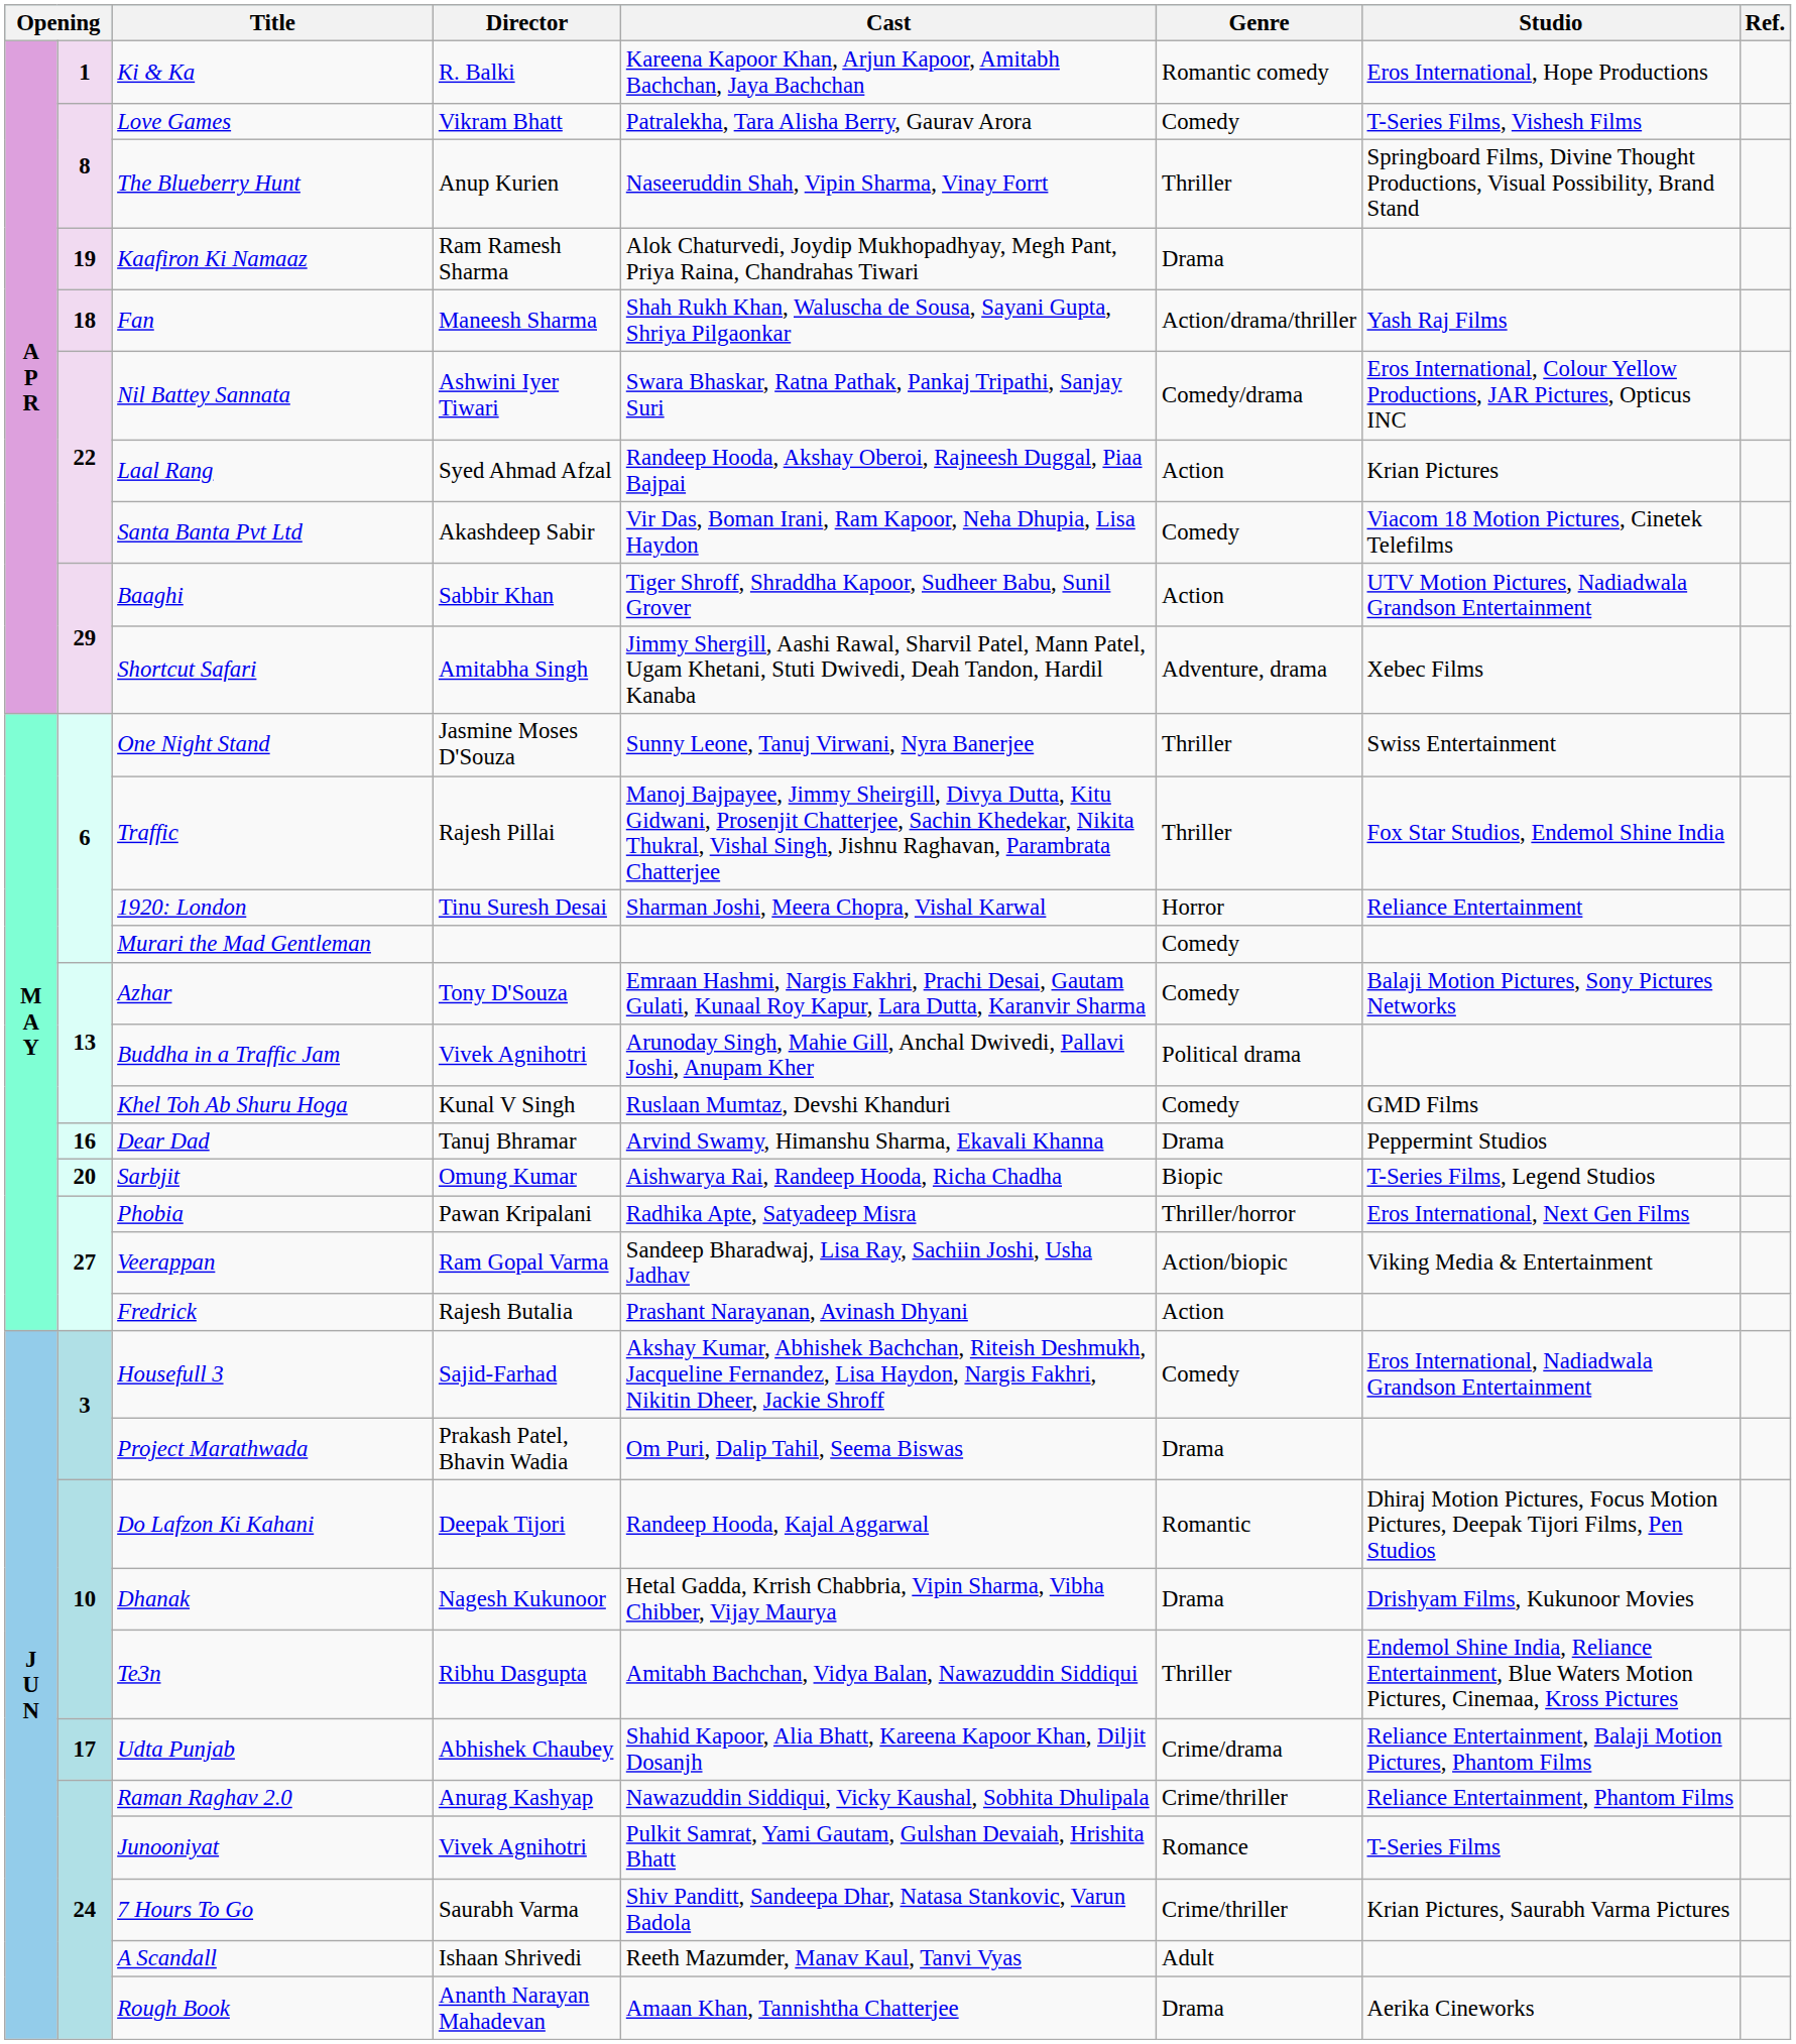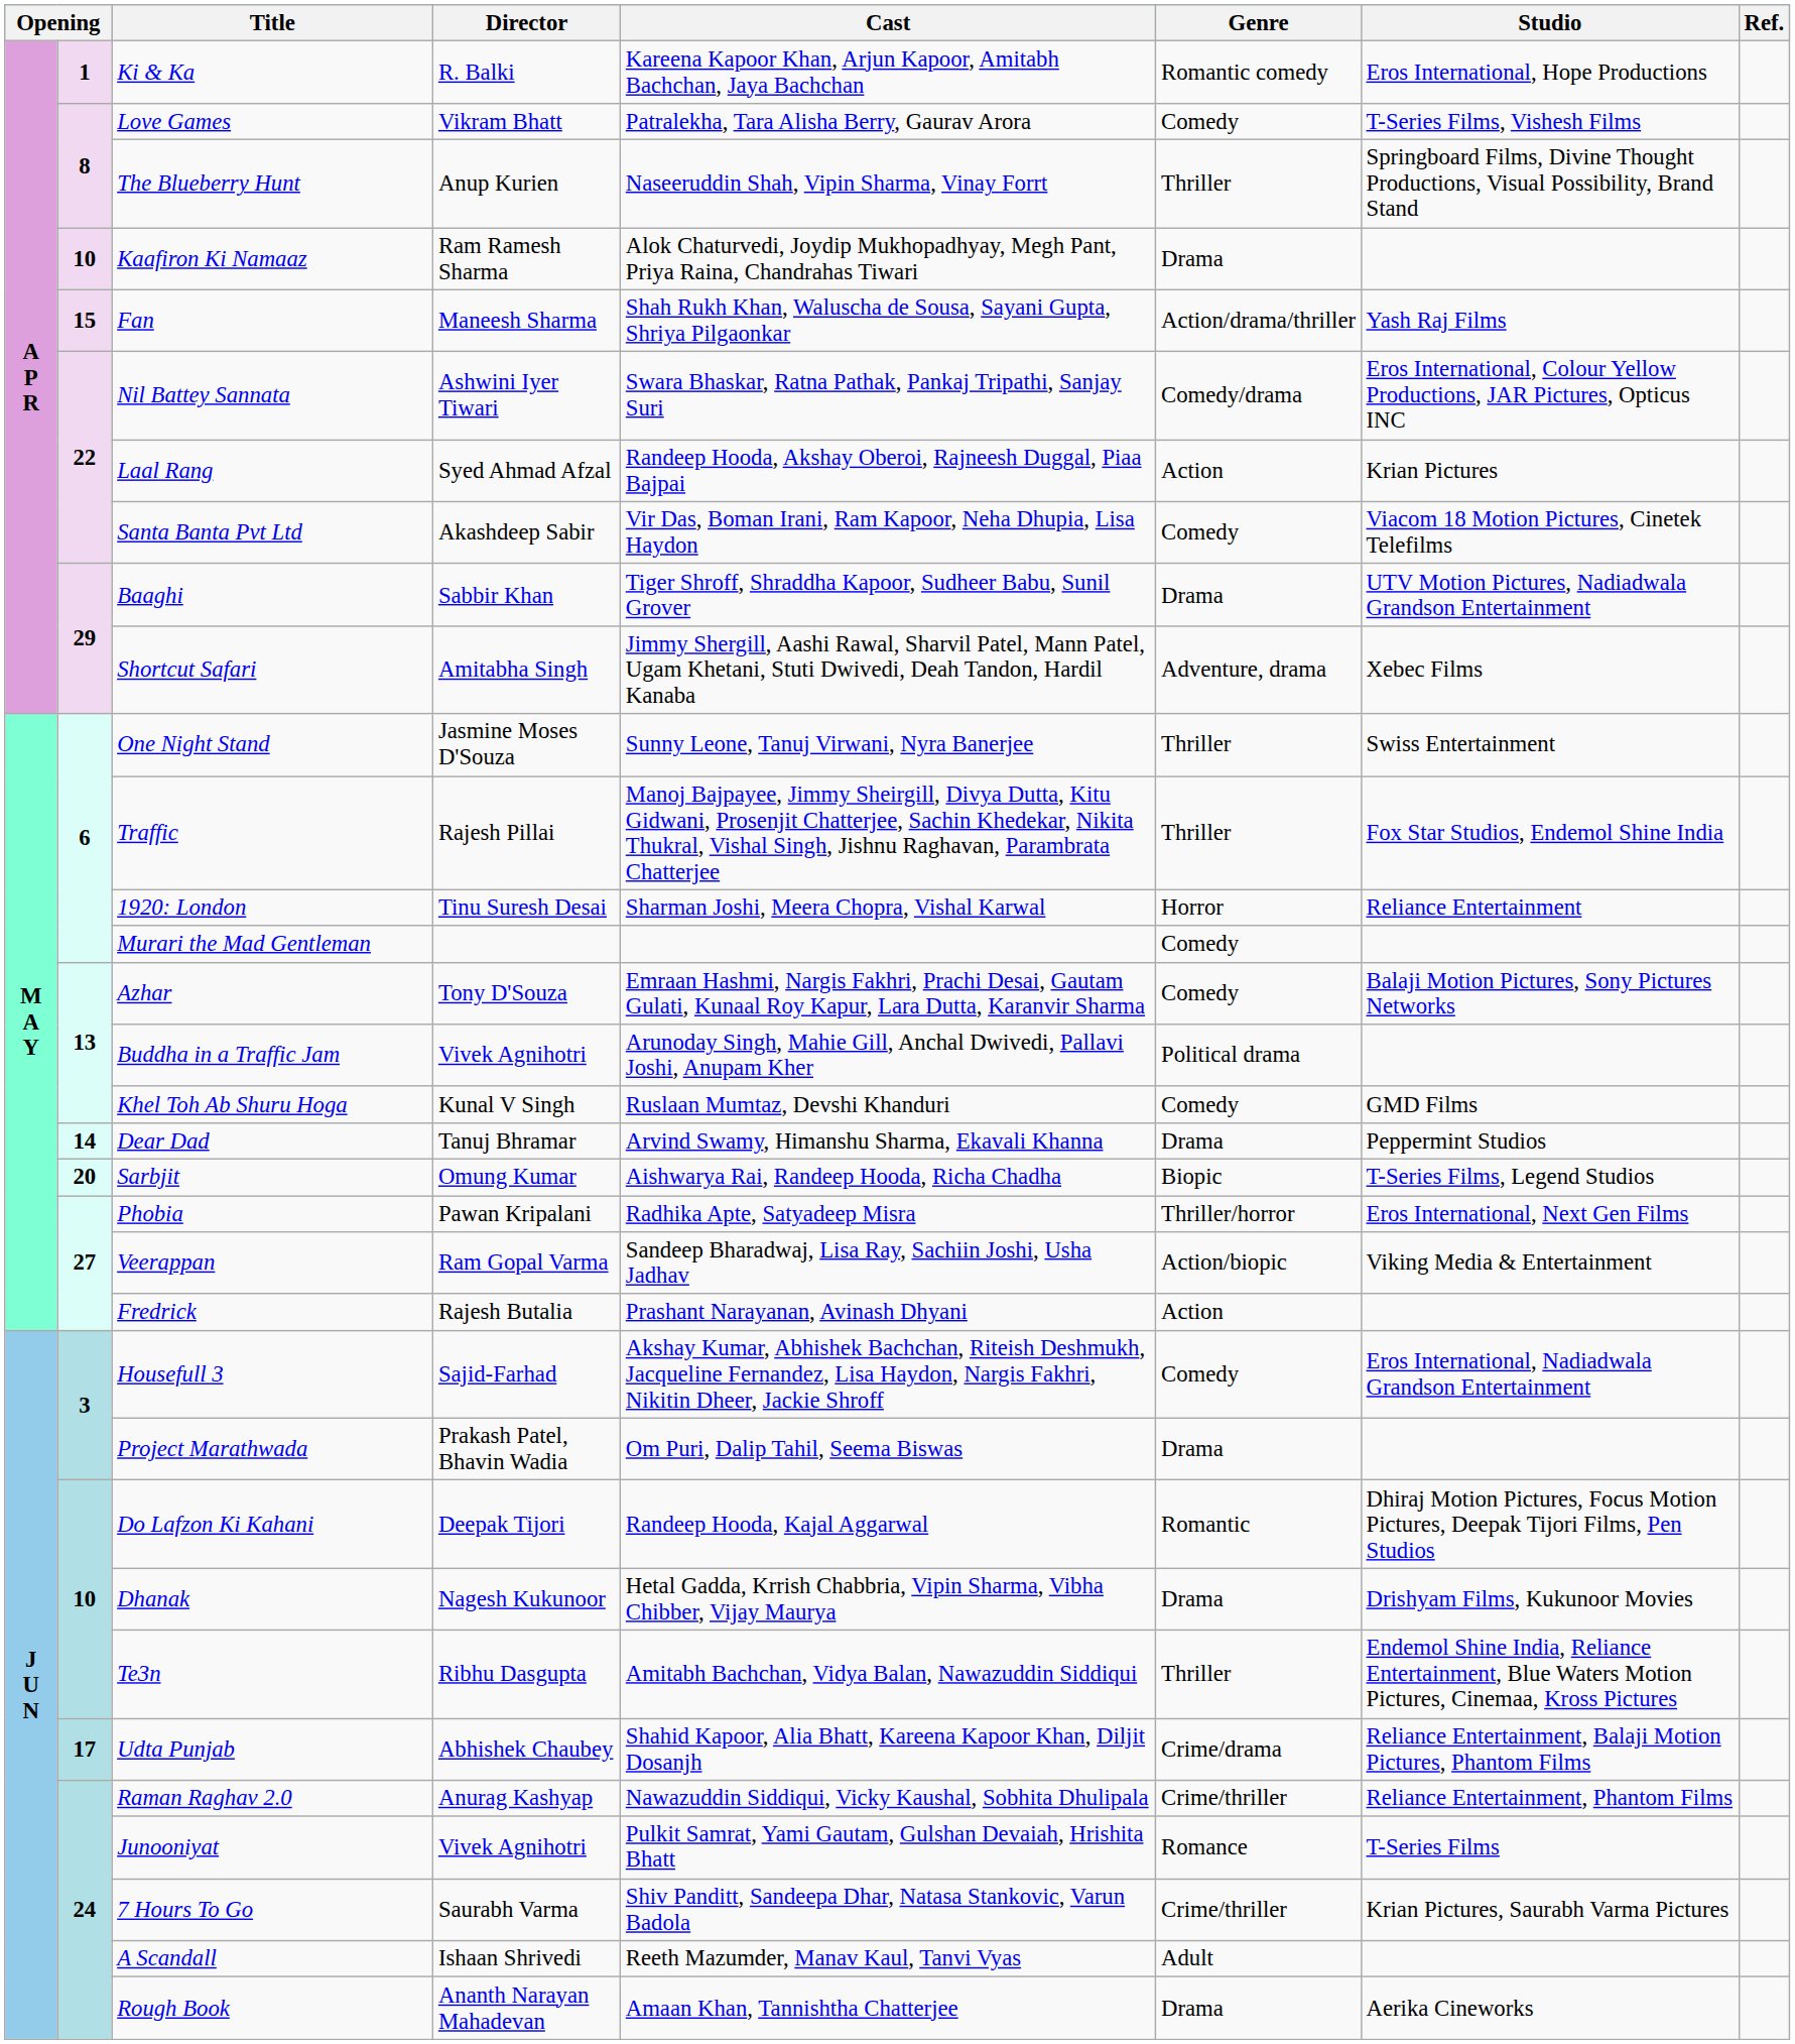Kaafiron Ki Namaaz | column 2: 19 -> 10
Fan | column 2: 18 -> 15
Baaghi | Genre: Action -> Drama
Dear Dad | column 2: 16 -> 14
